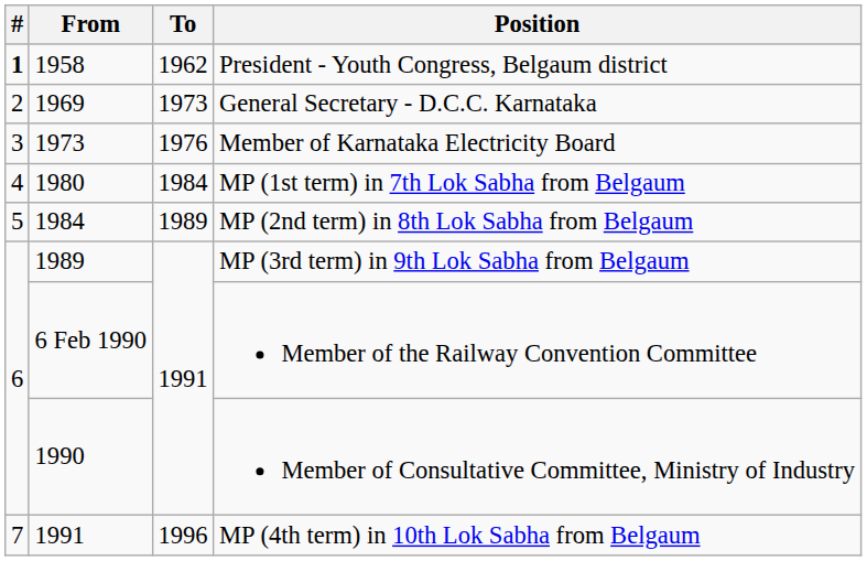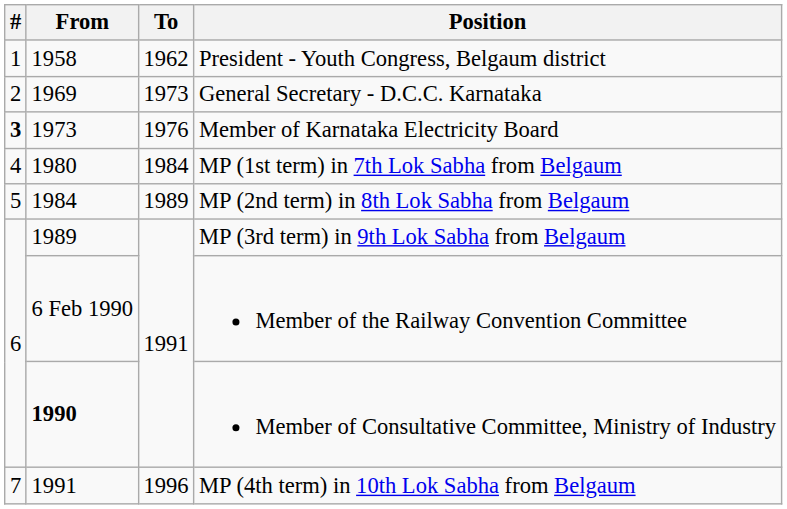President - Youth Congress, Belgaum district | #: bold -> normal
Member of Karnataka Electricity Board | #: normal -> bold
Member of Consultative Committee, Ministry of Industry | From: normal -> bold
